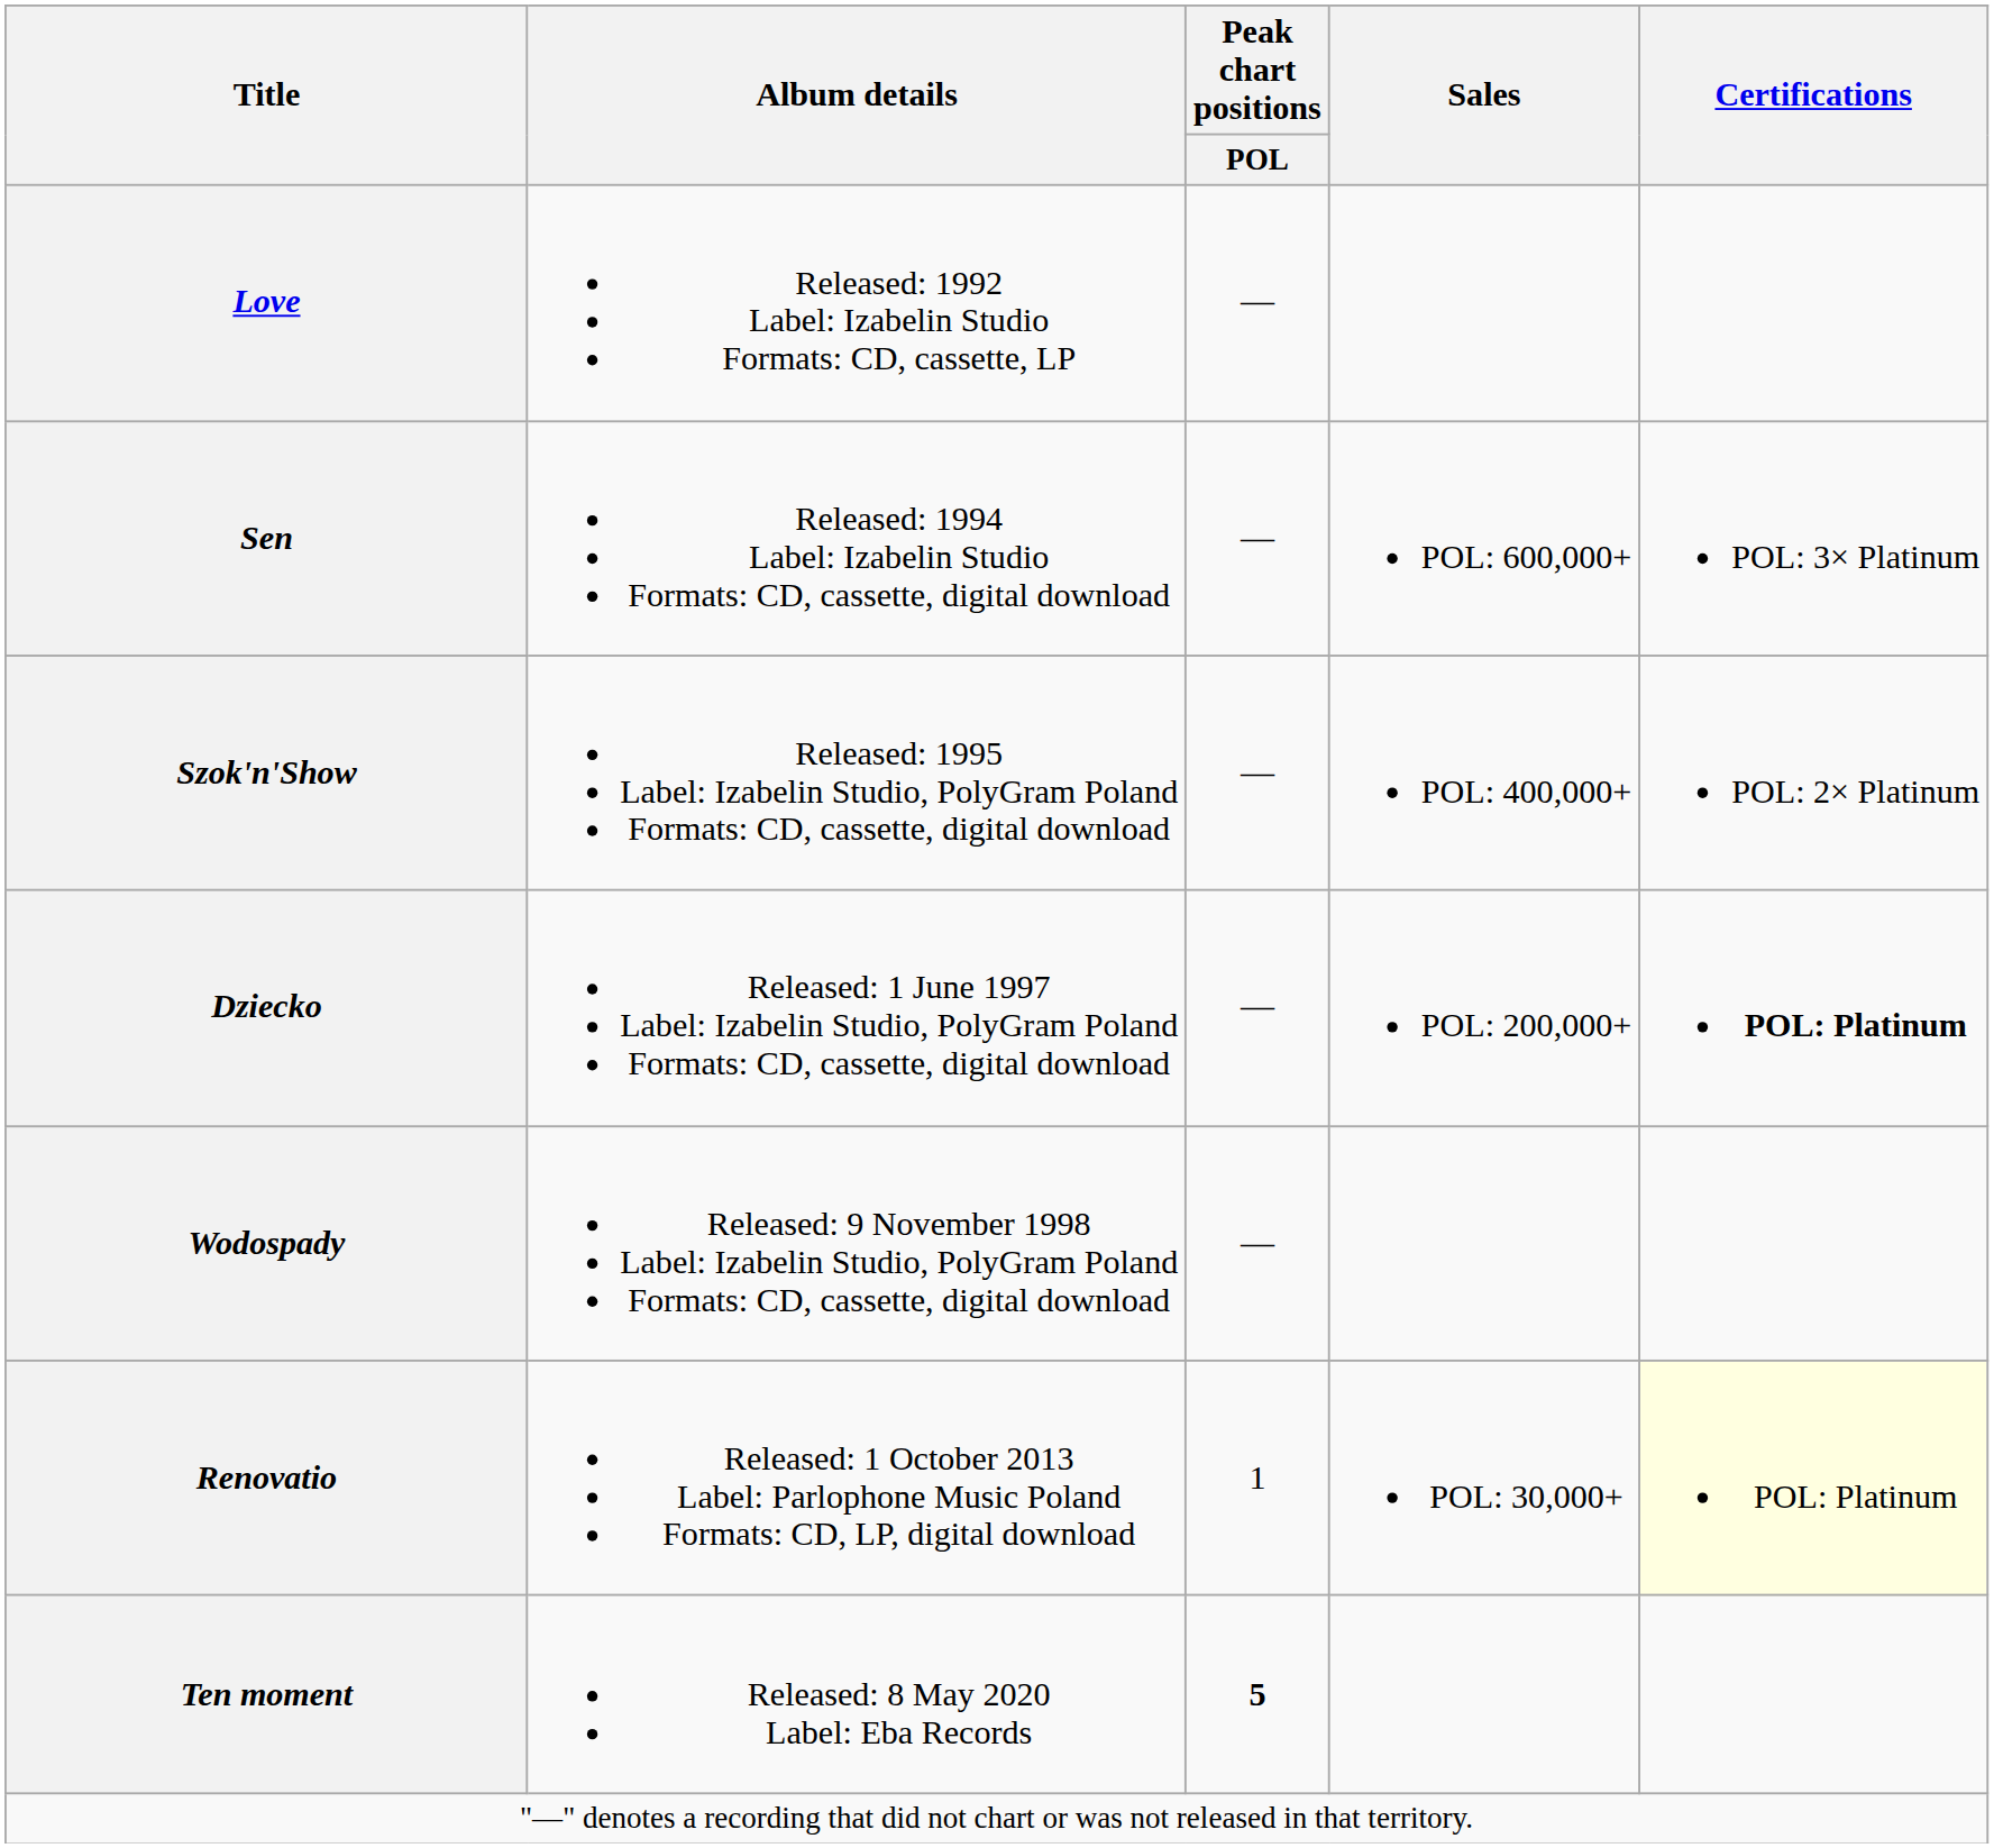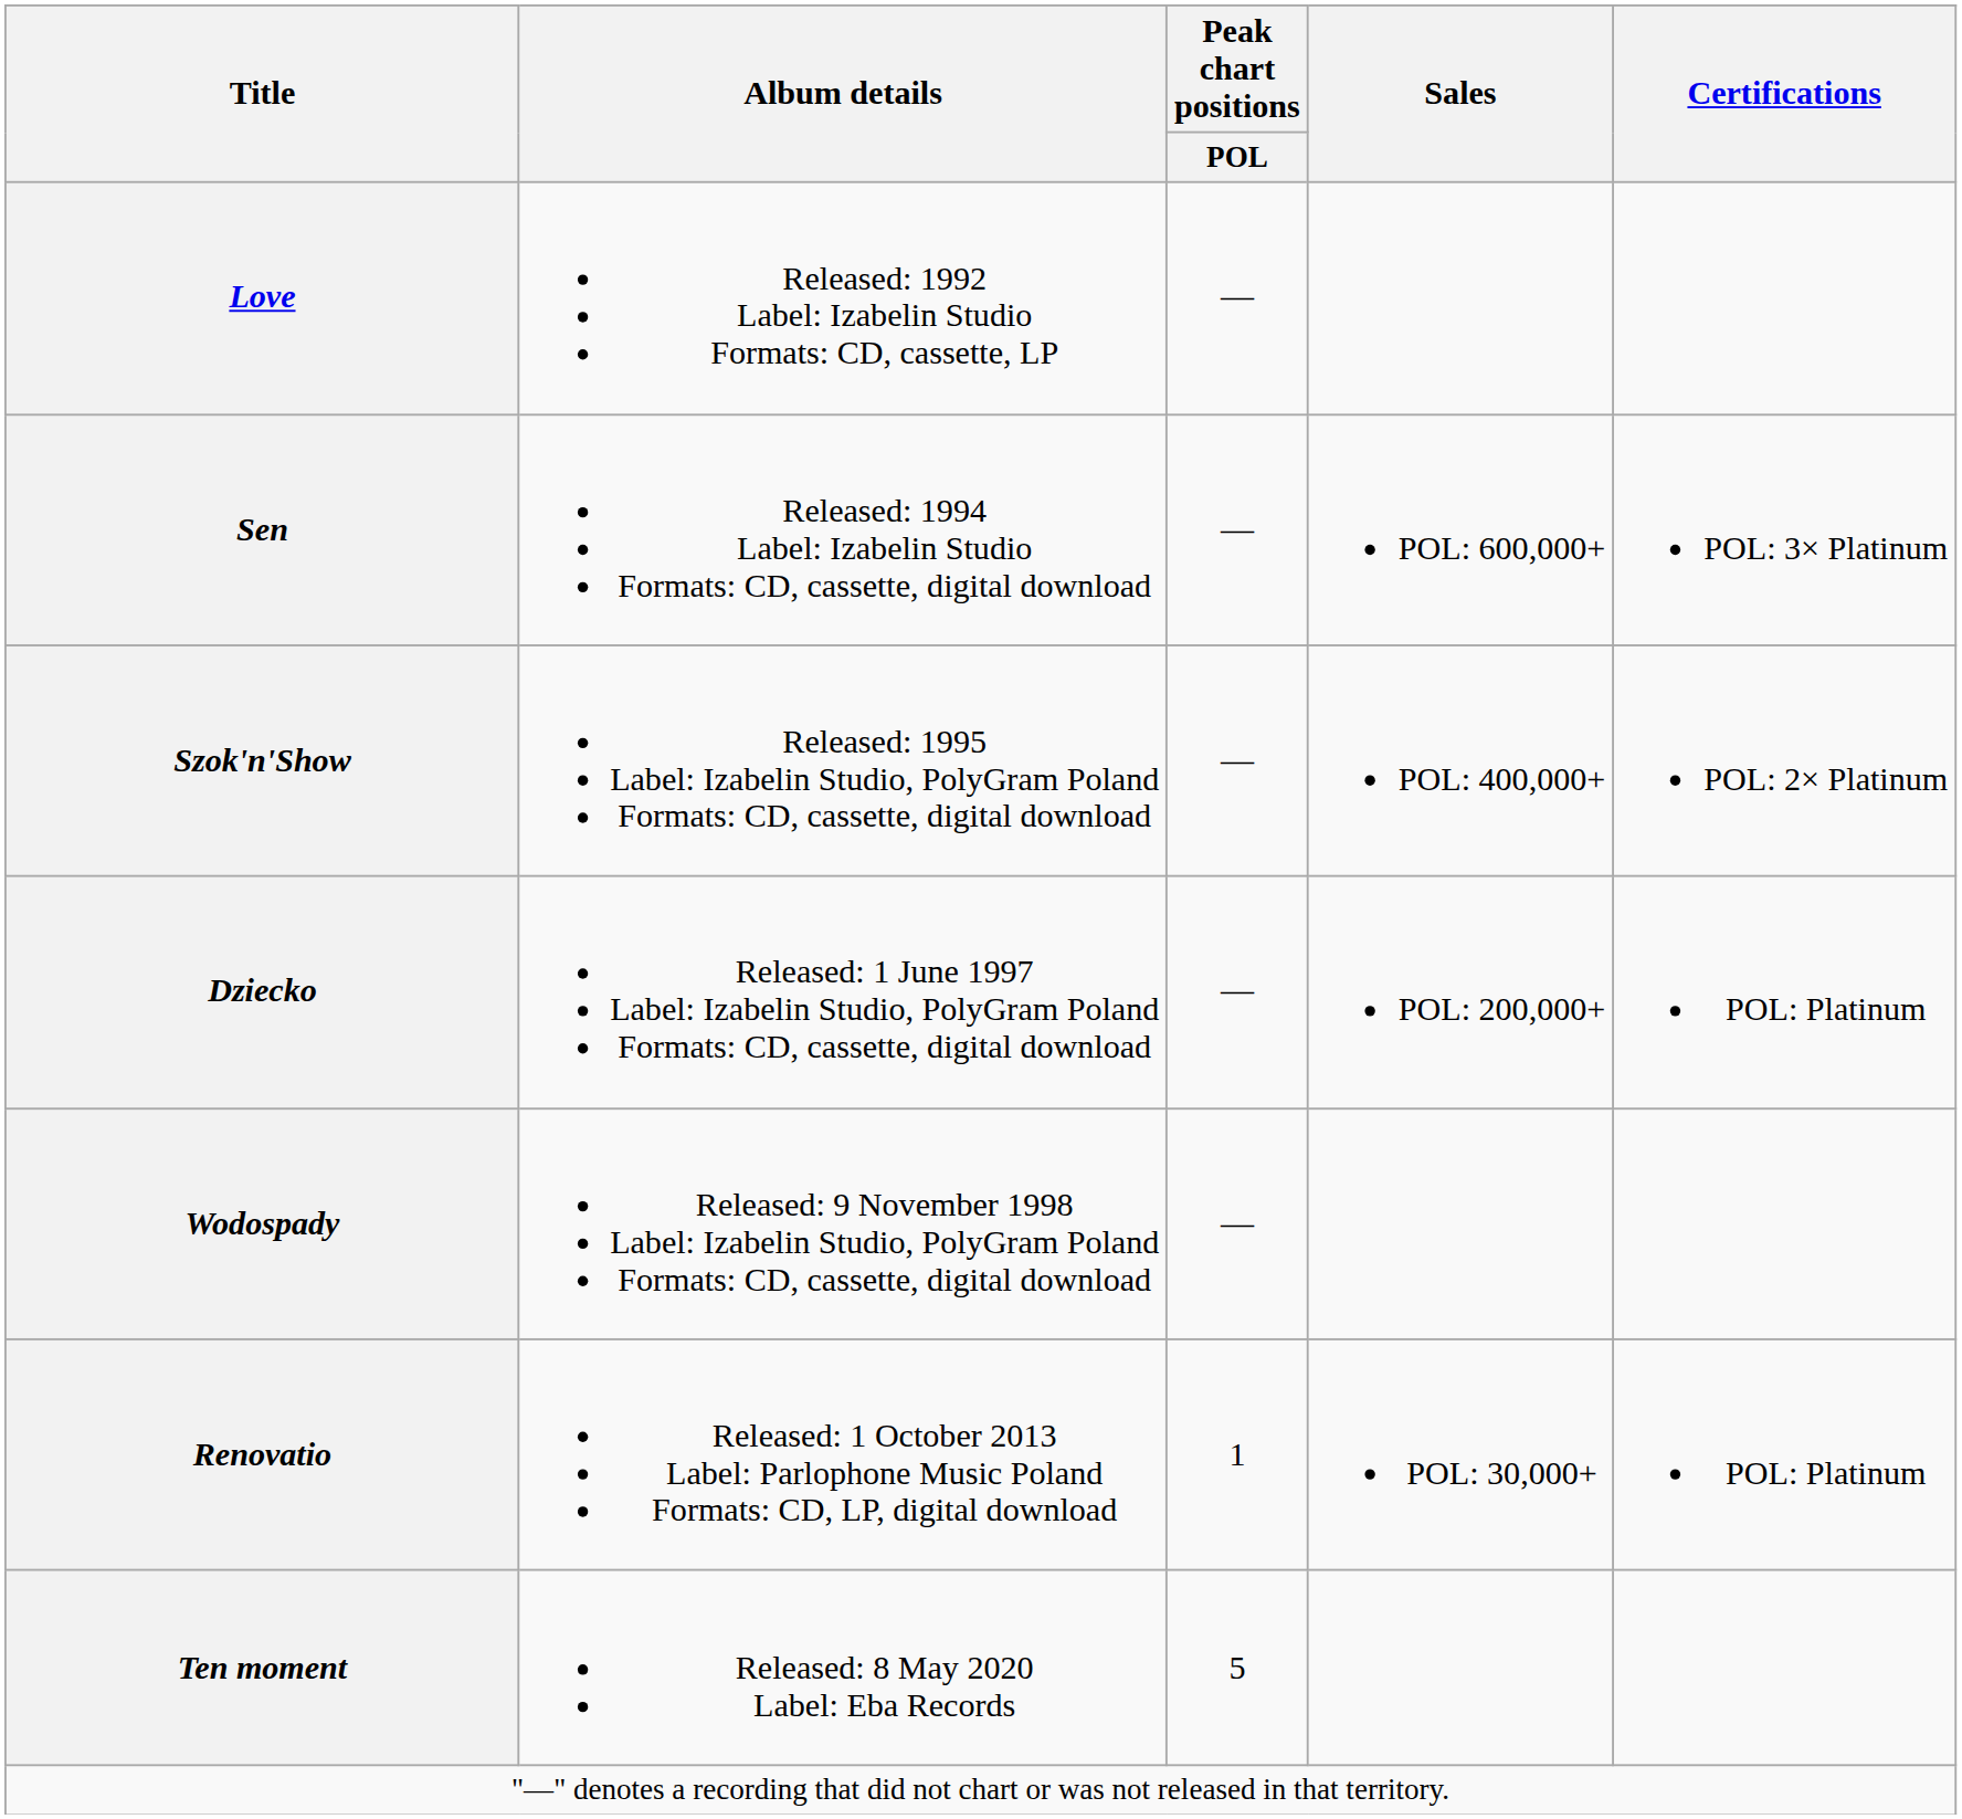Dziecko | Certifications: bold -> normal
Renovatio | Certifications: lightyellow background -> no background
Ten moment | Peak chart positions / POL: bold -> normal
